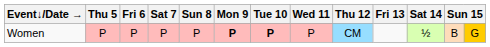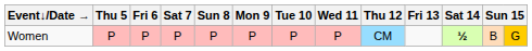Women | Mon 9: bold -> normal
Women | Tue 10: bold -> normal
Women | Sat 14: normal -> bold
